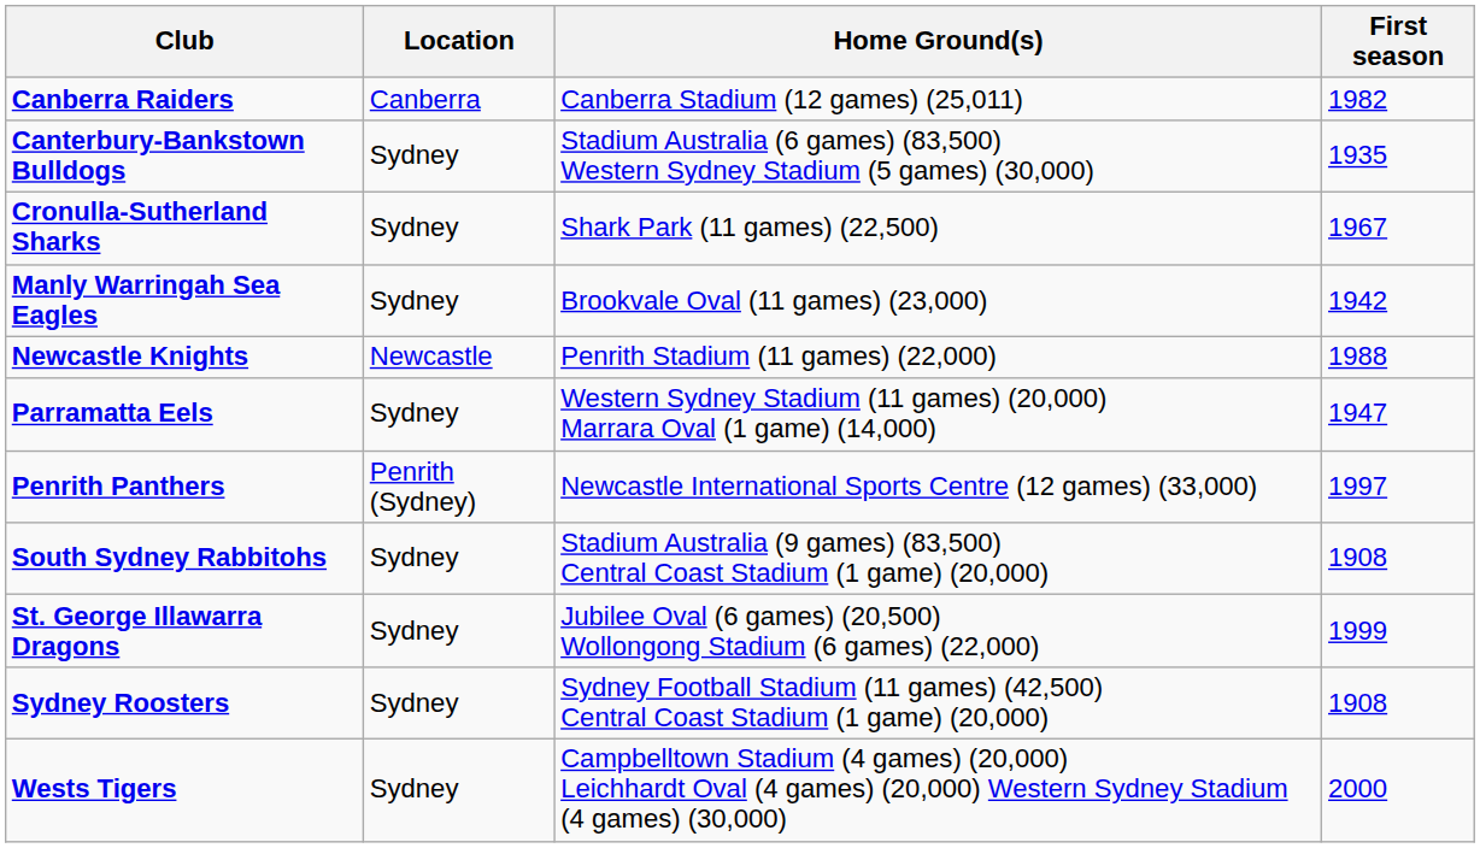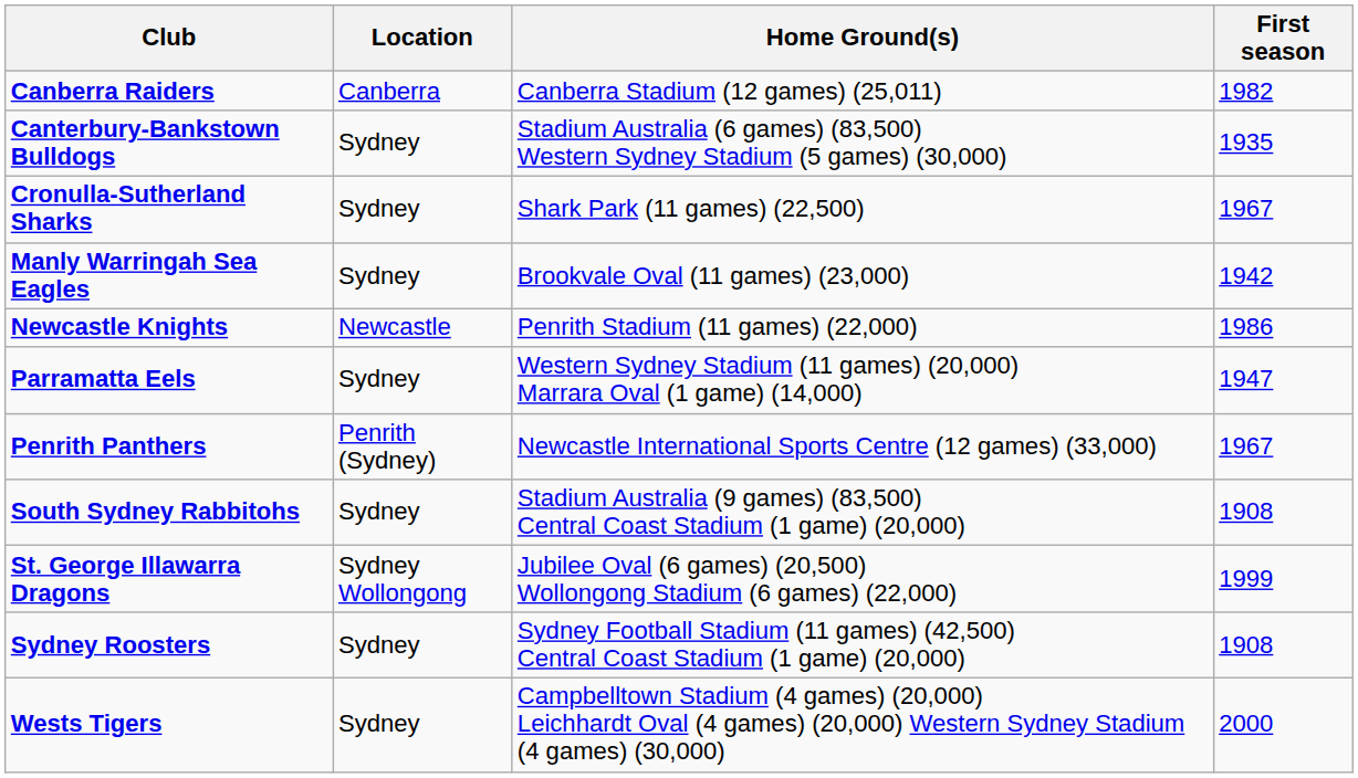Newcastle Knights | First season: 1988 -> 1986
Penrith Panthers | First season: 1997 -> 1967
St. George Illawarra Dragons | Location: Sydney -> Sydney Wollongong
